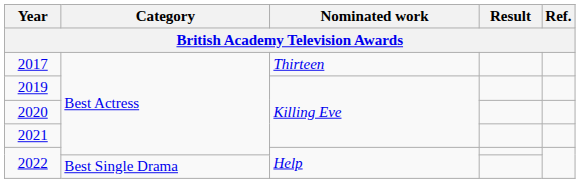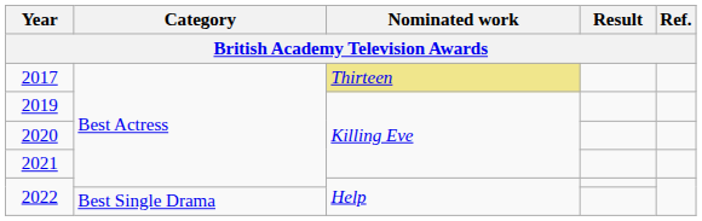2017 | Nominated work: no background -> khaki background
